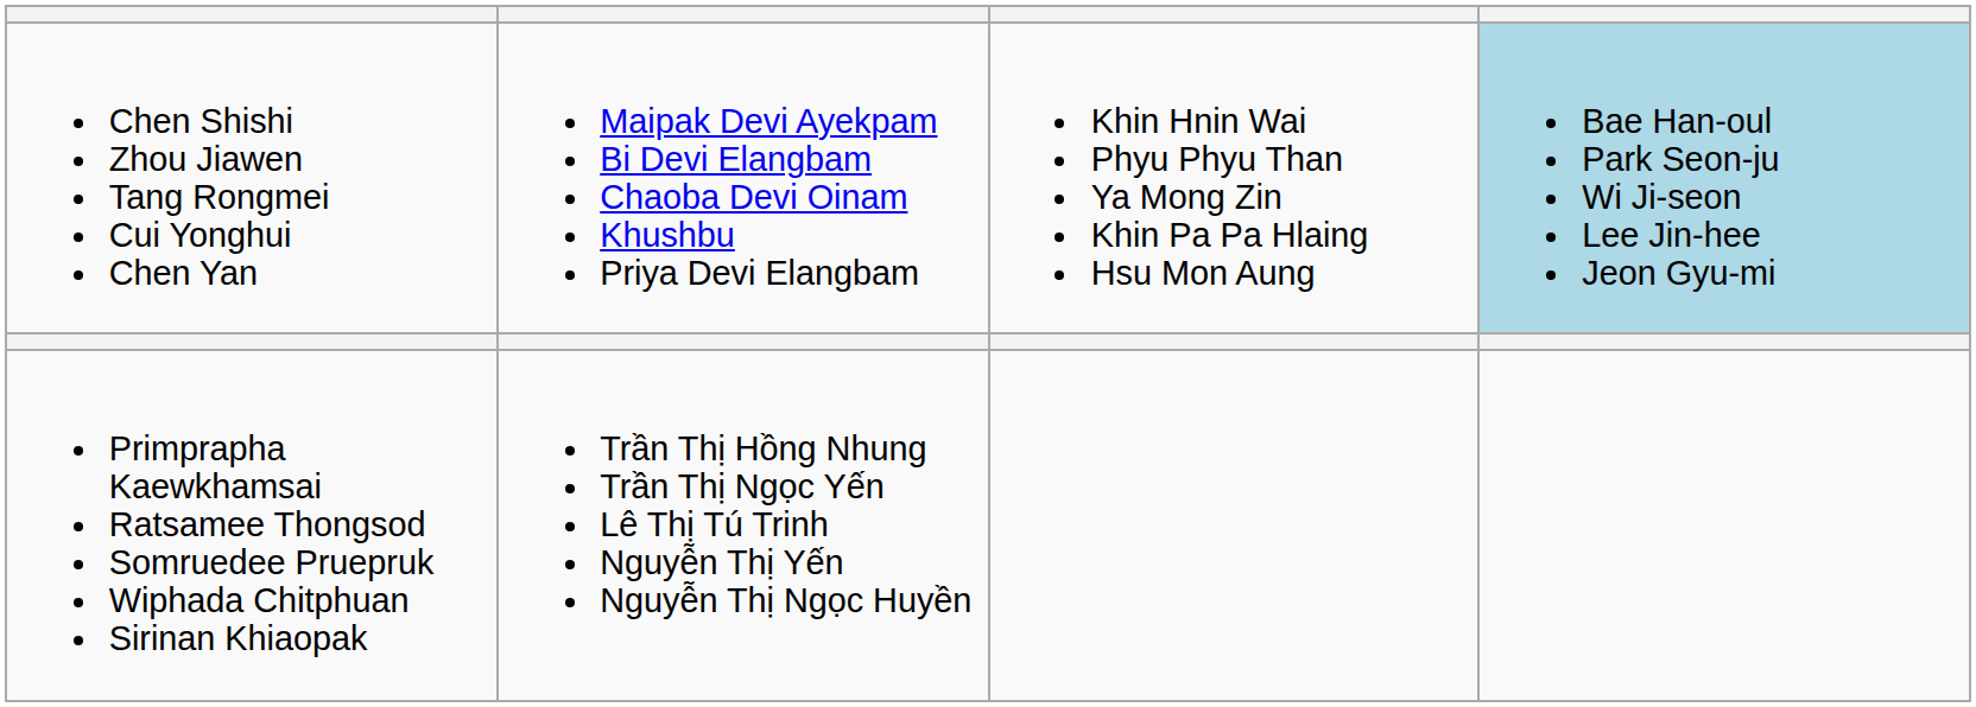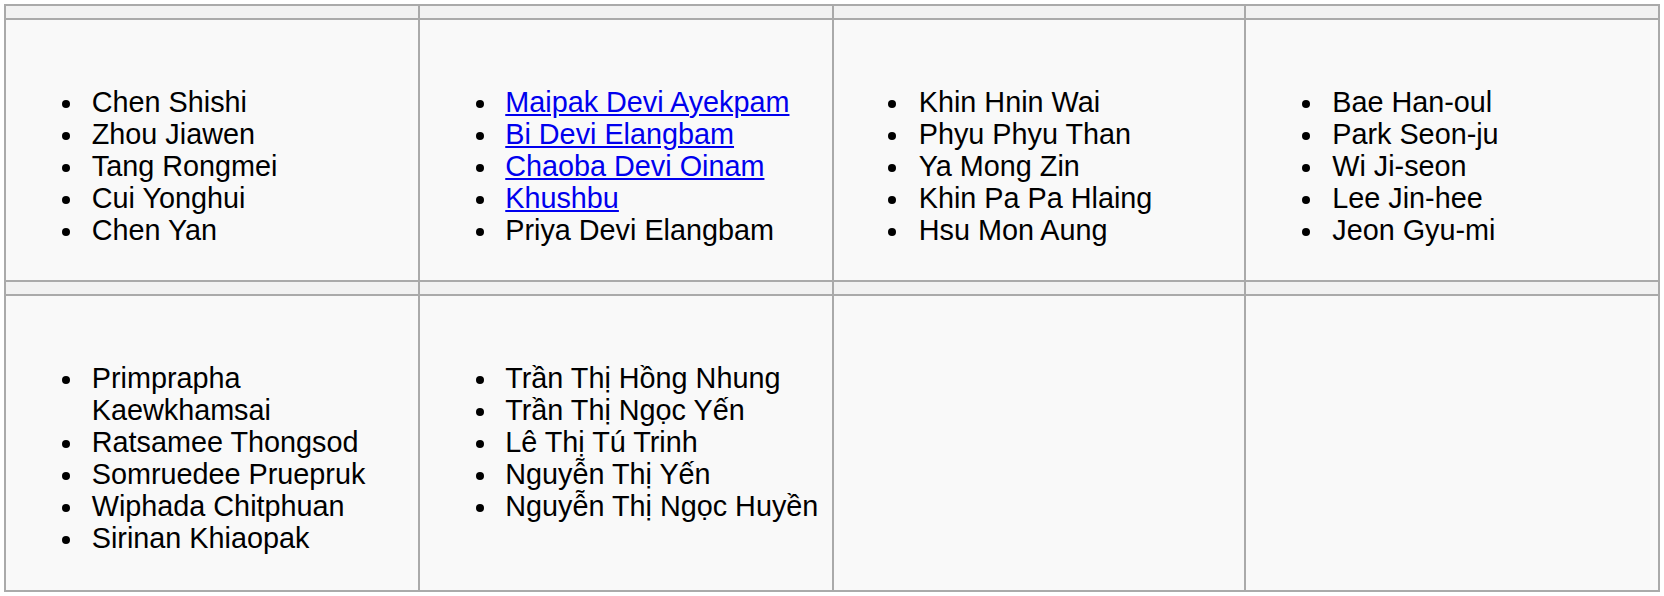Chen Shishi Zhou Jiawen Tang Rongmei Cui Yonghui Chen Yan | column 4: lightblue background -> no background
